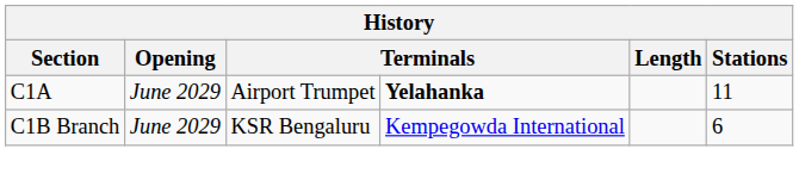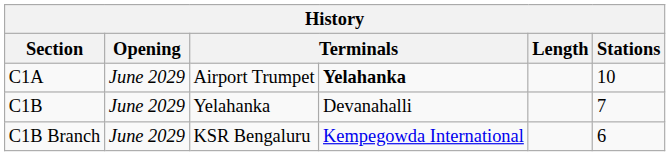C1A | Stations: 11 -> 10
+ row: C1B | June 2029 | Yelahanka | Devanahalli | 7
